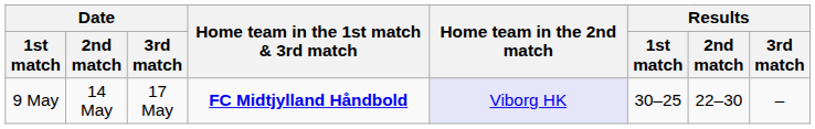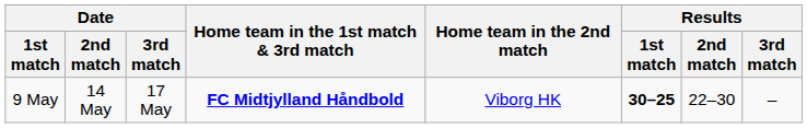9 May | Home team in the 2nd match: lavender background -> no background
9 May | Results / 1st match: normal -> bold
